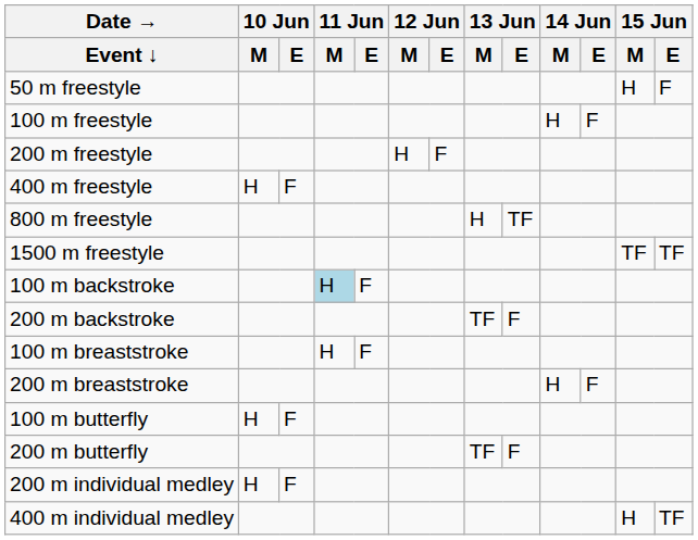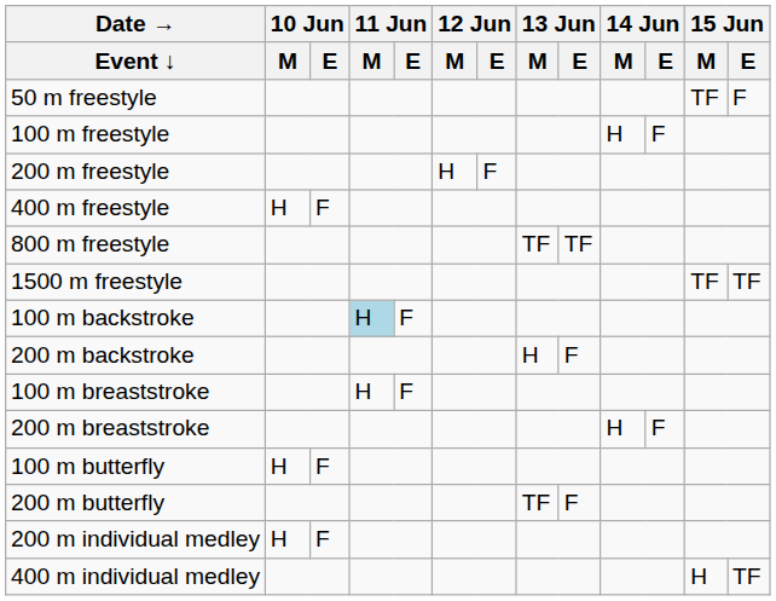50 m freestyle | 15 Jun / M: H -> TF
800 m freestyle | 13 Jun / M: H -> TF
200 m backstroke | 13 Jun / M: TF -> H
